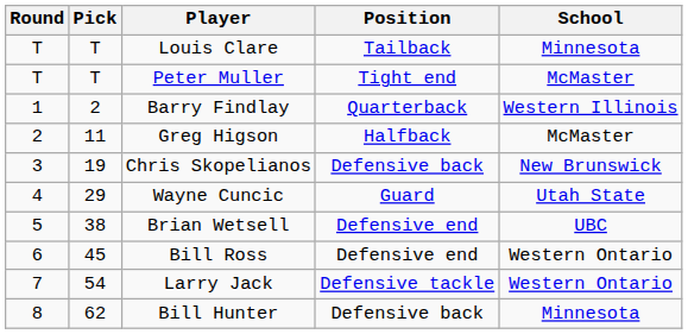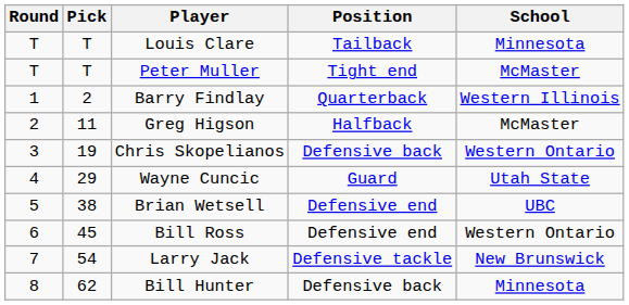Chris Skopelianos | School: New Brunswick -> Western Ontario
Larry Jack | School: Western Ontario -> New Brunswick
